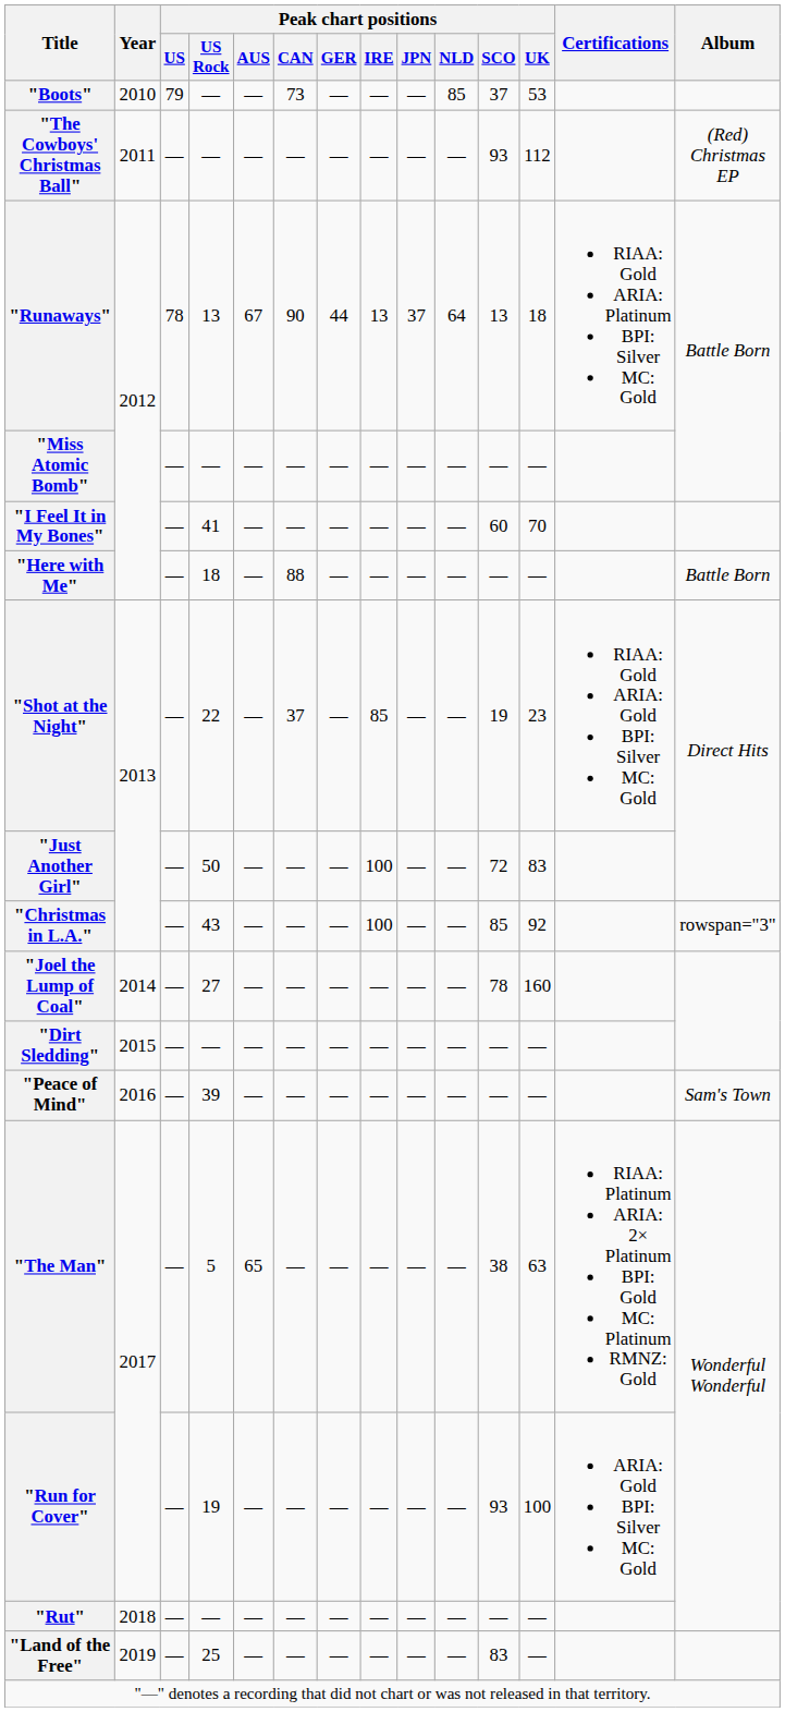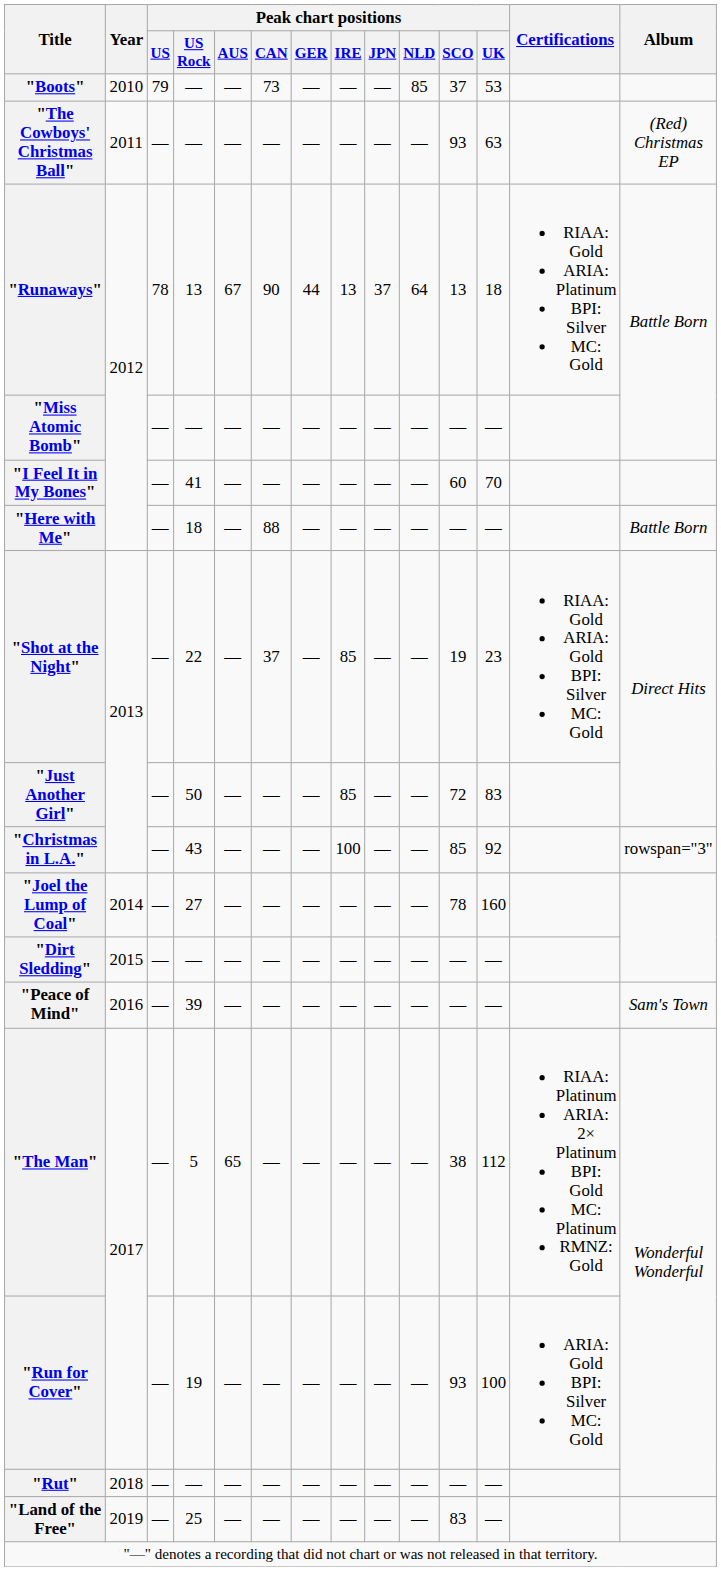"The Cowboys' Christmas Ball" | Peak chart positions / UK: 112 -> 63
"Just Another Girl" | Peak chart positions / IRE: 100 -> 85
"The Man" | Peak chart positions / UK: 63 -> 112
